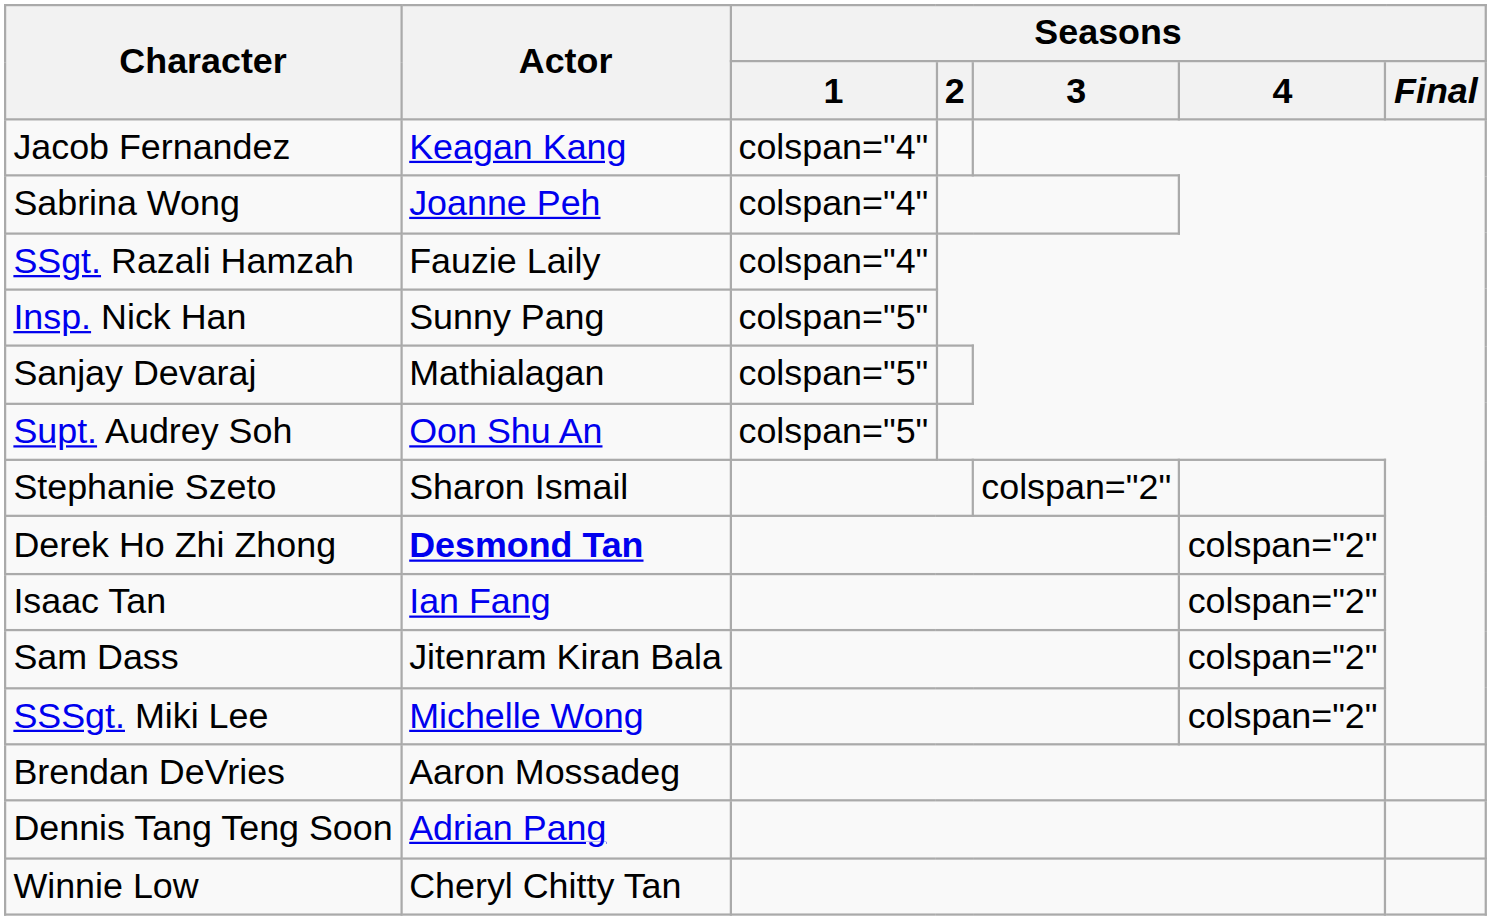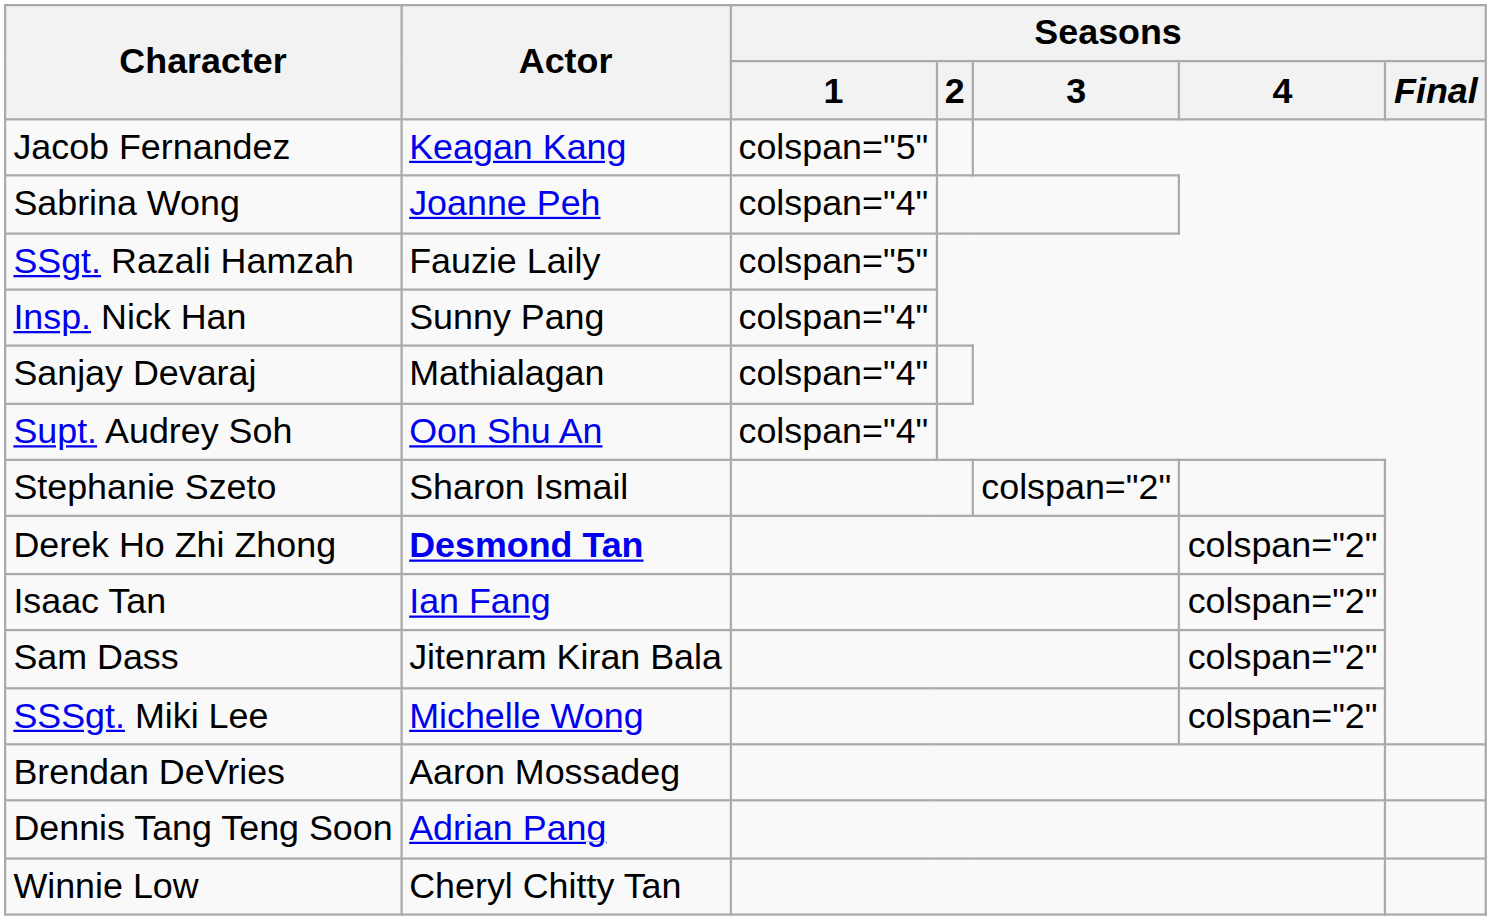Jacob Fernandez | Seasons / 1: colspan="4" -> colspan="5"
SSgt. Razali Hamzah | Seasons / 1: colspan="4" -> colspan="5"
Insp. Nick Han | Seasons / 1: colspan="5" -> colspan="4"
Sanjay Devaraj | Seasons / 1: colspan="5" -> colspan="4"
Supt. Audrey Soh | Seasons / 1: colspan="5" -> colspan="4"
